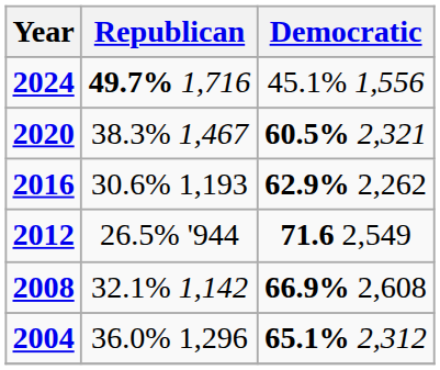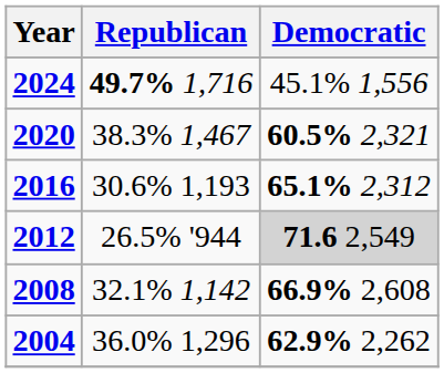2016 | Democratic: 62.9% 2,262 -> 65.1% 2,312
2012 | Democratic: no background -> lightgrey background
2004 | Democratic: 65.1% 2,312 -> 62.9% 2,262
